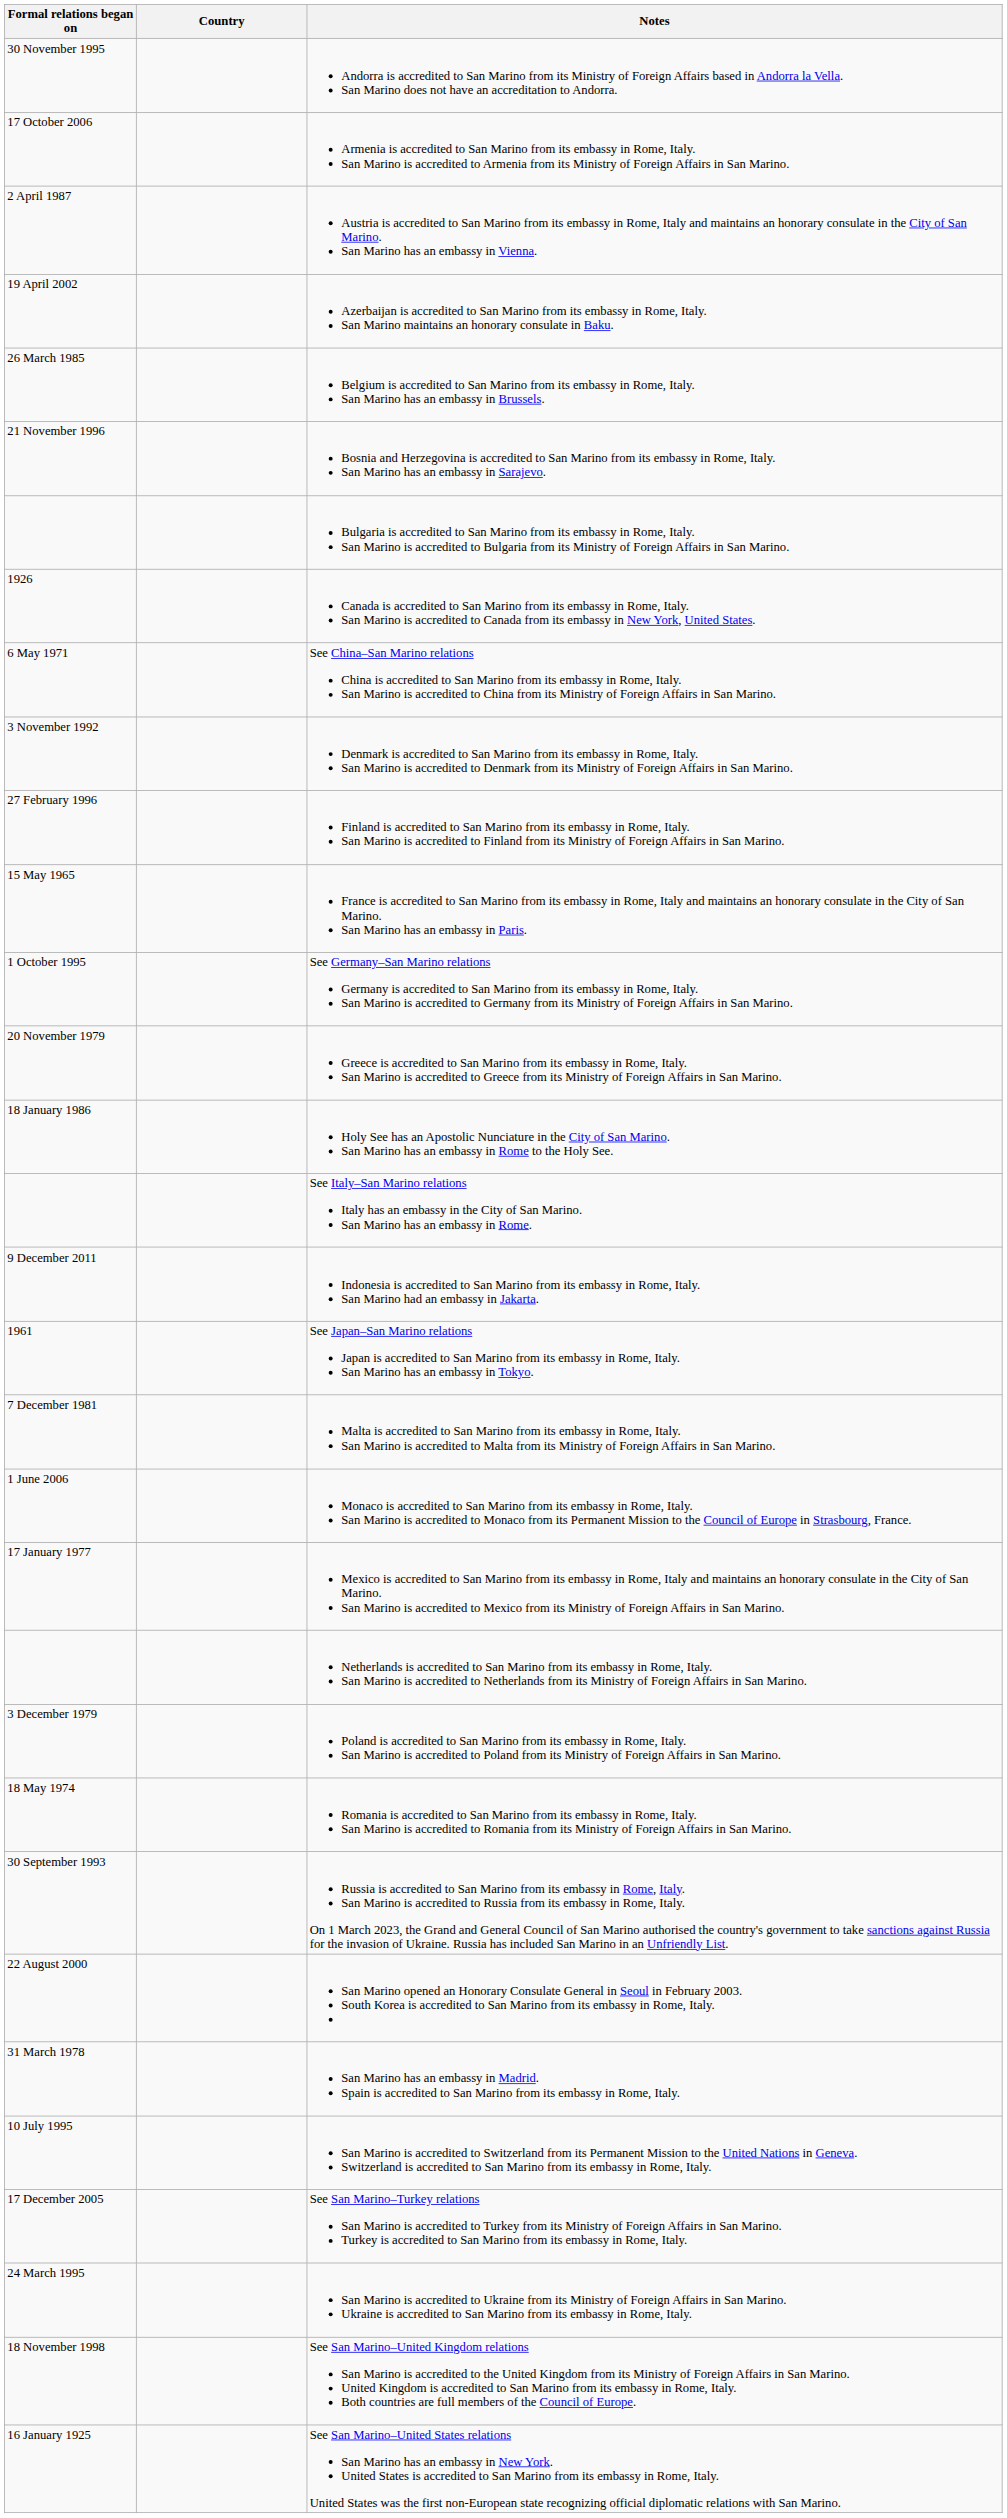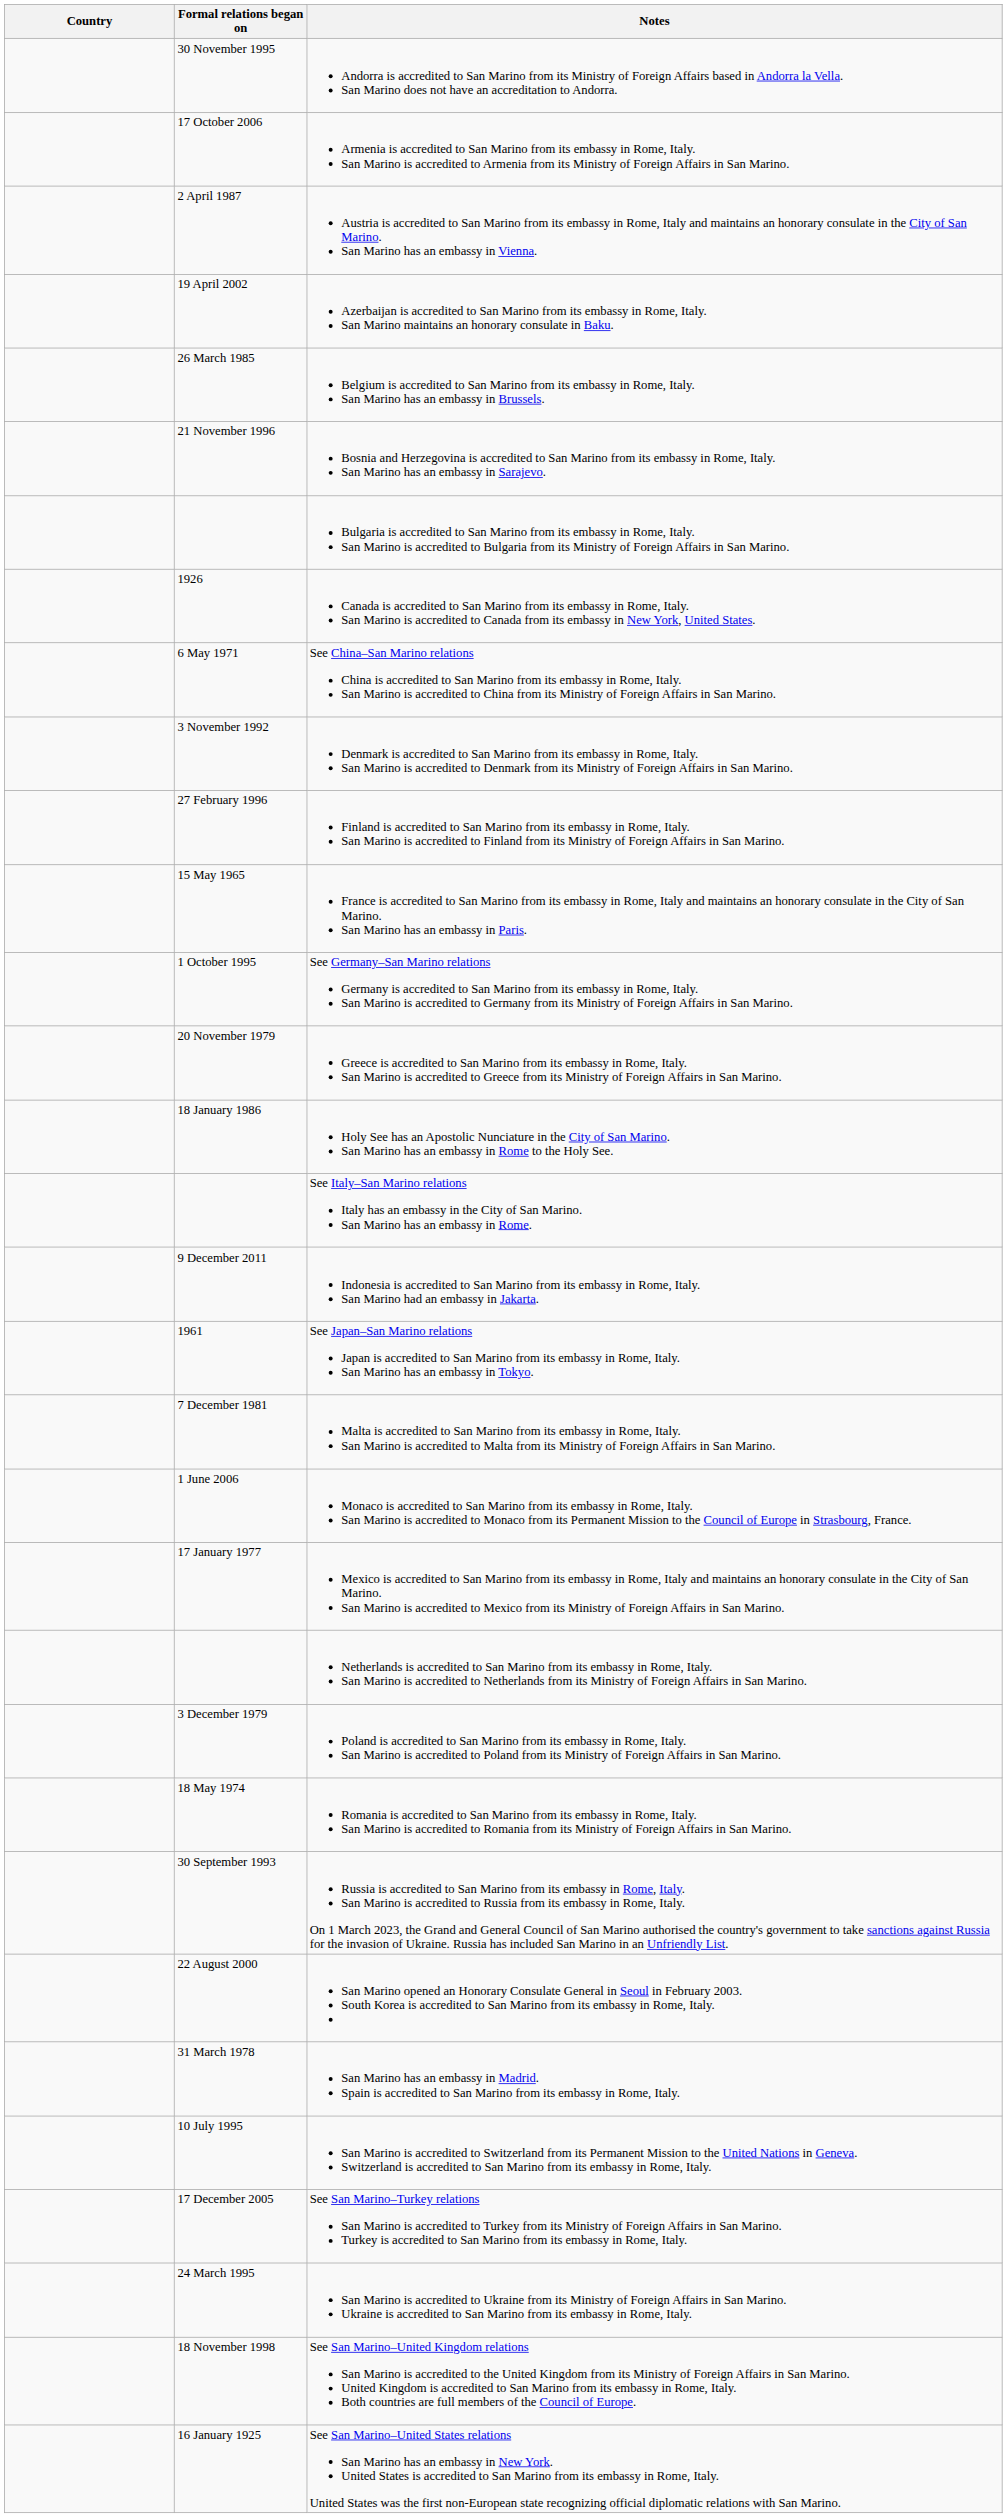columns swapped: Country <-> Formal relations began on
